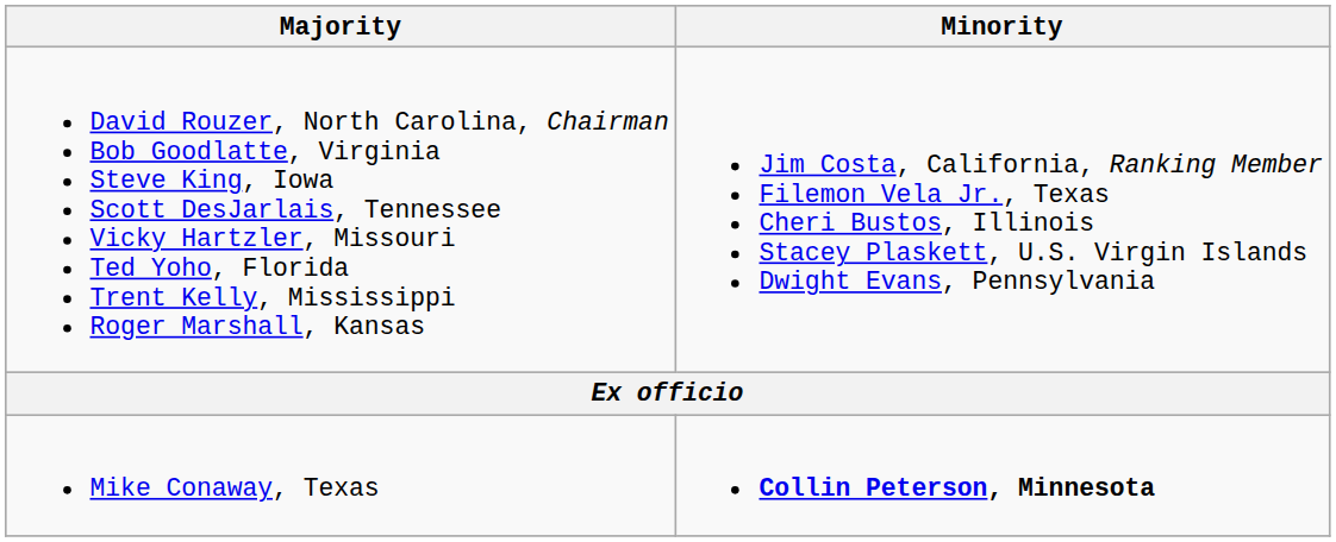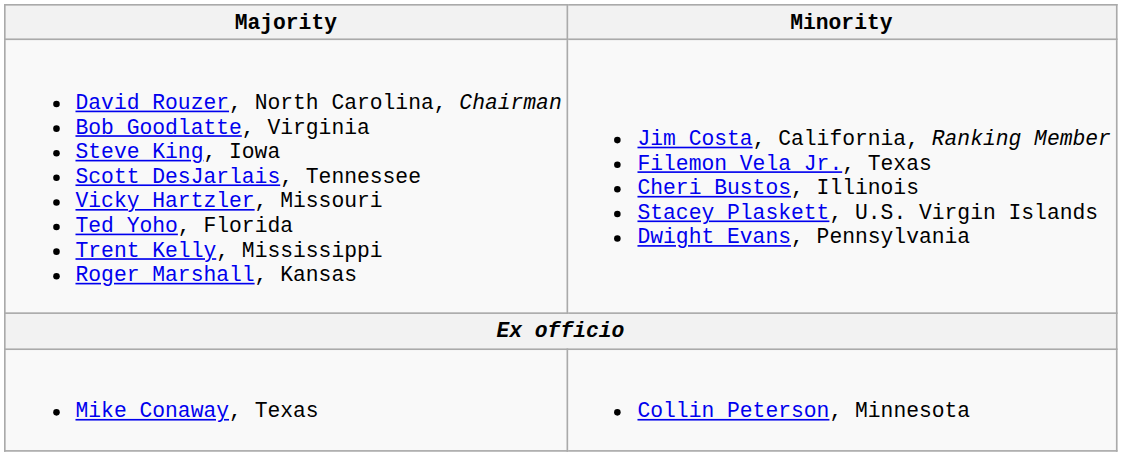Mike Conaway, Texas | Minority: bold -> normal
